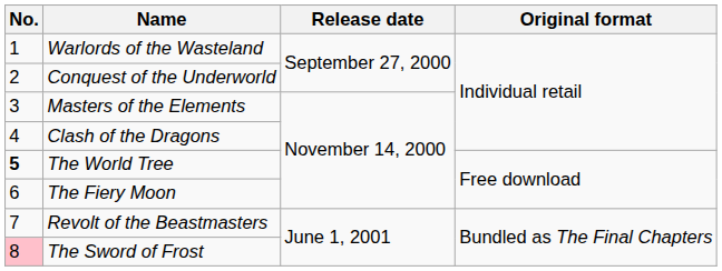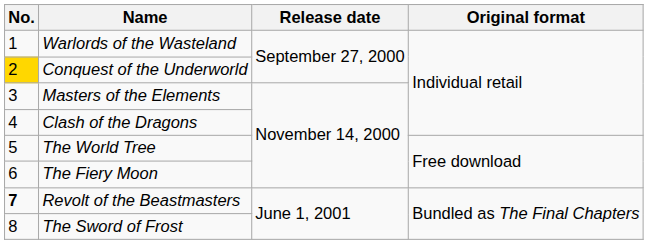Conquest of the Underworld | No.: no background -> gold background
The World Tree | No.: bold -> normal
Revolt of the Beastmasters | No.: normal -> bold
The Sword of Frost | No.: pink background -> no background
